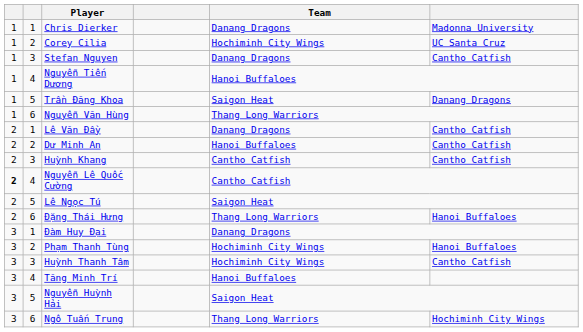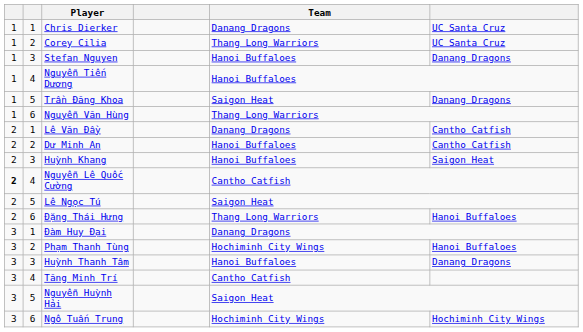Chris Dierker | column 6: Madonna University -> UC Santa Cruz
Corey Cilia | Team: Hochiminh City Wings -> Thang Long Warriors
Stefan Nguyen | Team: Danang Dragons -> Hanoi Buffaloes
Stefan Nguyen | column 6: Cantho Catfish -> Danang Dragons
Huỳnh Khang | Team: Cantho Catfish -> Hanoi Buffaloes
Huỳnh Khang | column 6: Cantho Catfish -> Saigon Heat
Huỳnh Thanh Tâm | Team: Hochiminh City Wings -> Hanoi Buffaloes
Huỳnh Thanh Tâm | column 6: Cantho Catfish -> Danang Dragons
Tăng Minh Trí | Team: Hanoi Buffaloes -> Cantho Catfish
Ngô Tuấn Trung | Team: Thang Long Warriors -> Hochiminh City Wings
